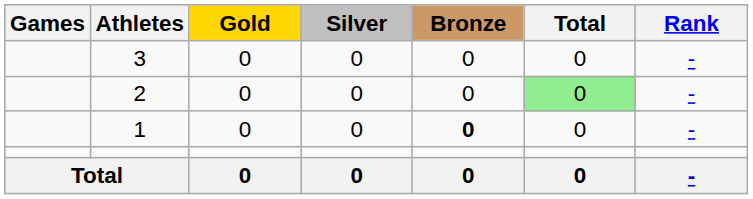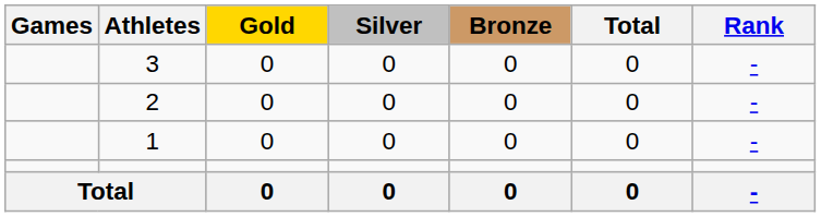2 | Total: lightgreen background -> no background
1 | Bronze: bold -> normal
